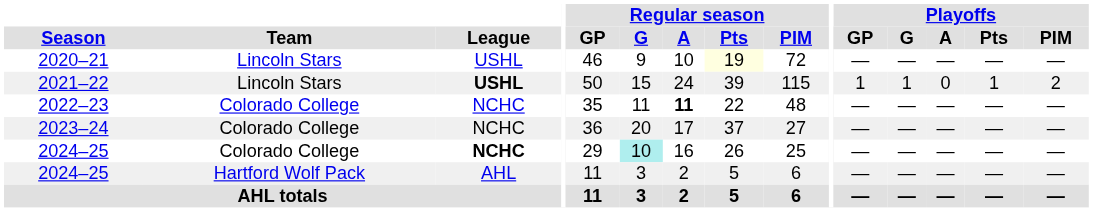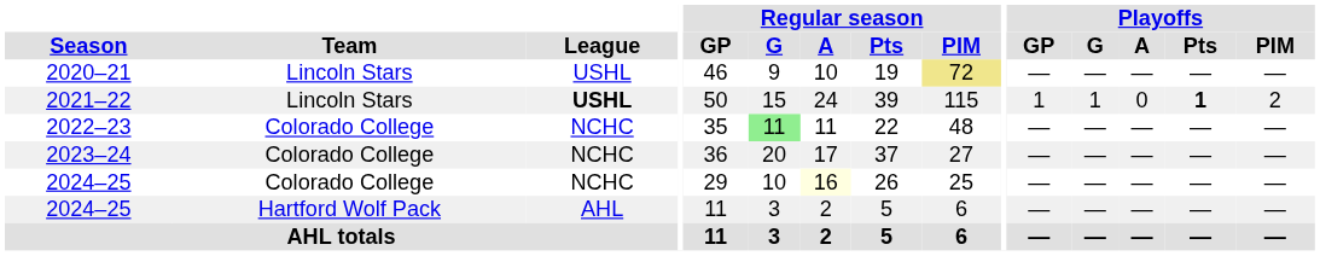2020–21 | Regular season / Pts: lightyellow background -> no background
2020–21 | Regular season / PIM: no background -> khaki background
2021–22 | Playoffs / Pts: normal -> bold
2022–23 | Regular season / G: no background -> lightgreen background
2022–23 | Regular season / A: bold -> normal
2024–25 / Colorado College | League: bold -> normal
2024–25 / Colorado College | Regular season / G: paleturquoise background -> no background
2024–25 / Colorado College | Regular season / A: no background -> lightyellow background
